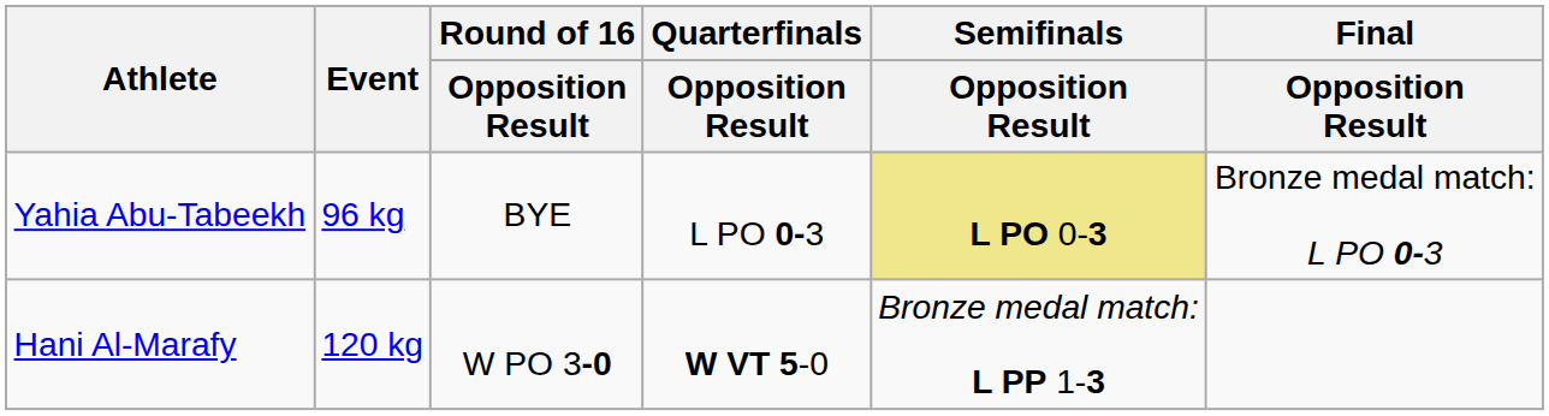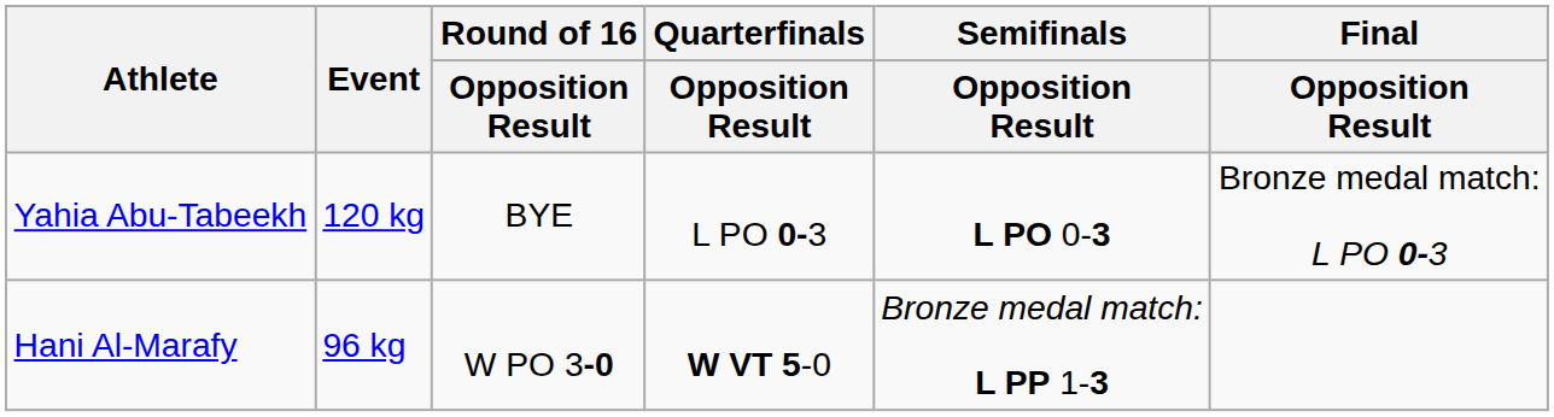Yahia Abu-Tabeekh | Event: 96 kg -> 120 kg
Yahia Abu-Tabeekh | Semifinals / Opposition Result: khaki background -> no background
Hani Al-Marafy | Event: 120 kg -> 96 kg
